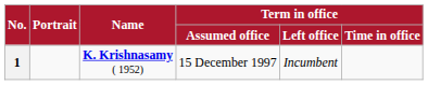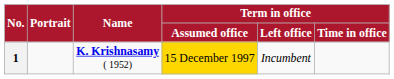1 | Term in office / Assumed office: no background -> gold background
